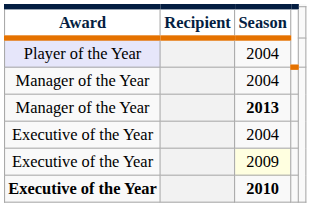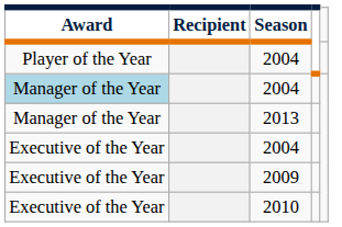Player of the Year / 2004 | Award: lavender background -> no background
Manager of the Year / 2004 | Award: no background -> lightblue background
2013 | Season: bold -> normal
2009 | Season: lightyellow background -> no background
2010 | Award: bold -> normal
2010 | Season: bold -> normal
